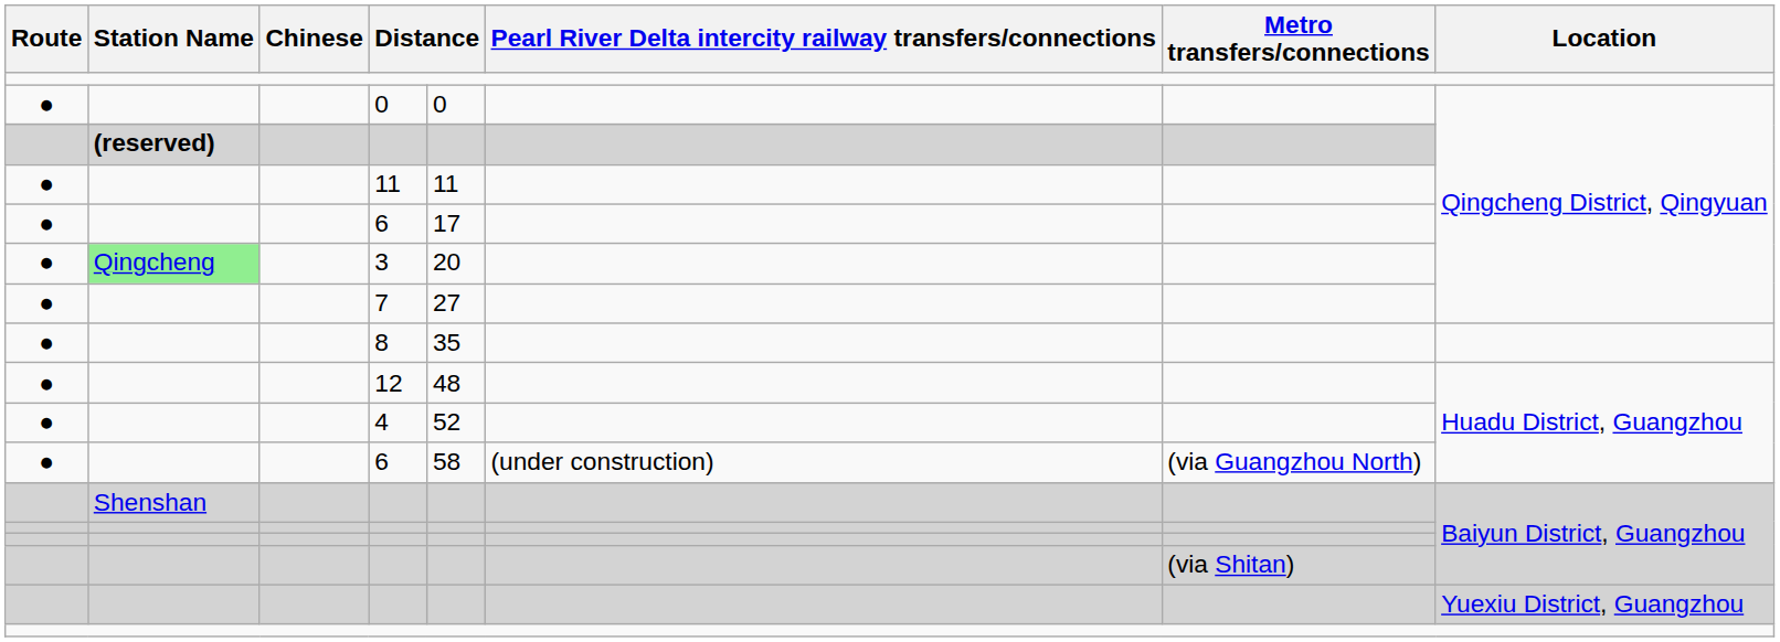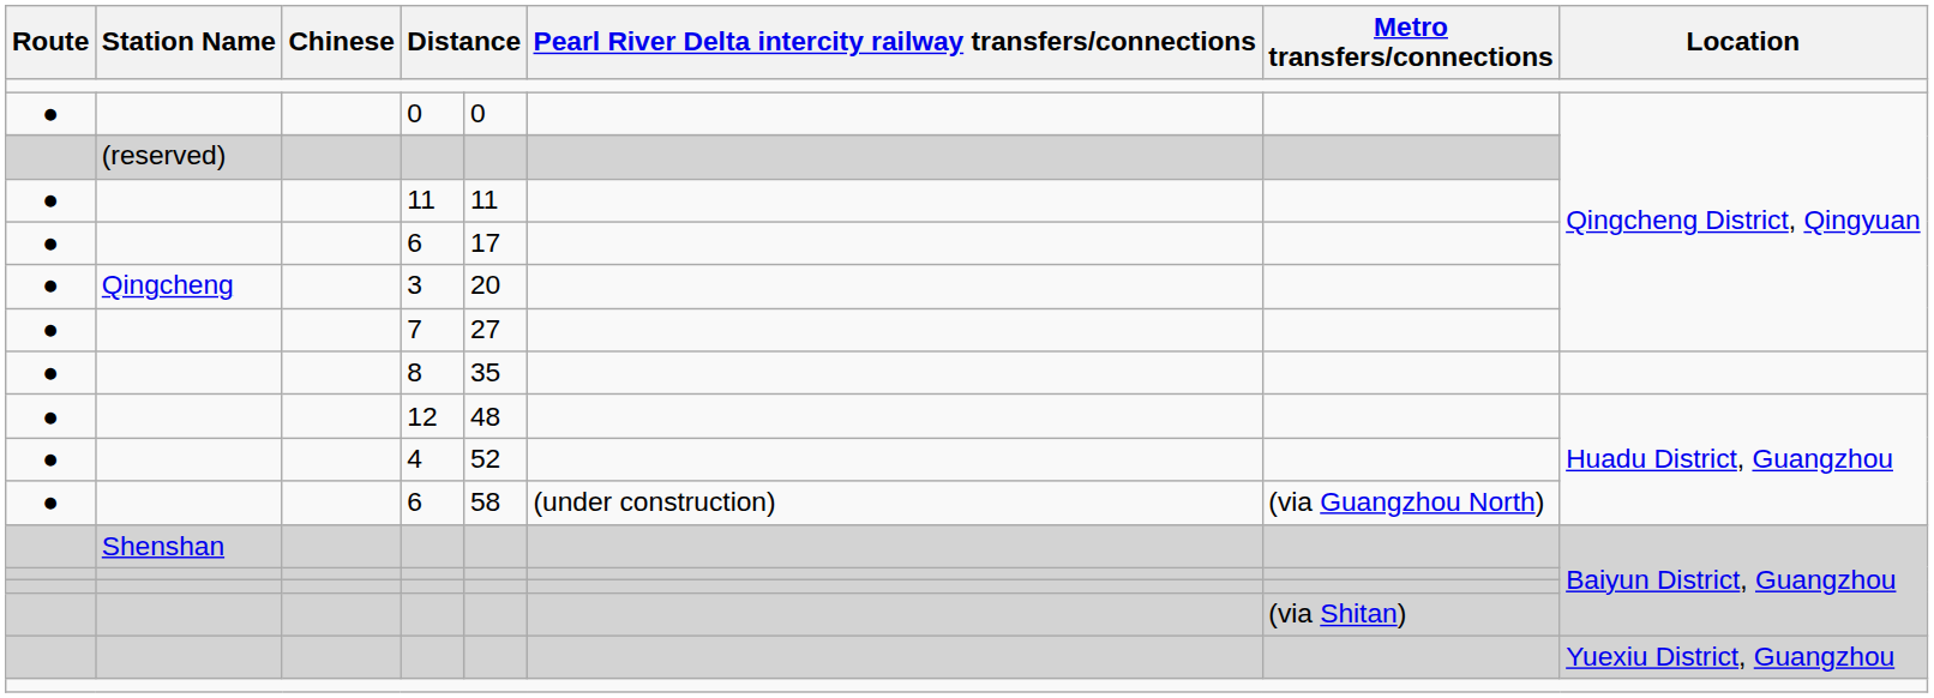(reserved) | Station Name: bold -> normal
Qingcheng | Station Name: lightgreen background -> no background
